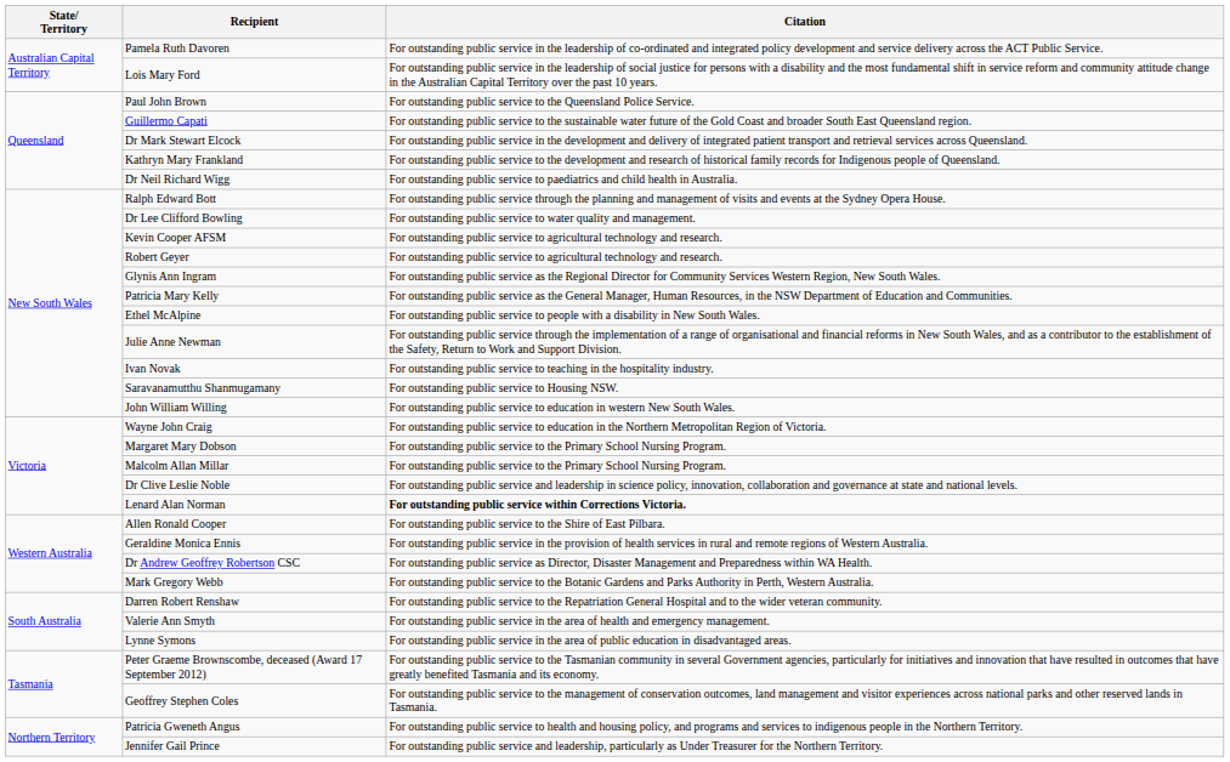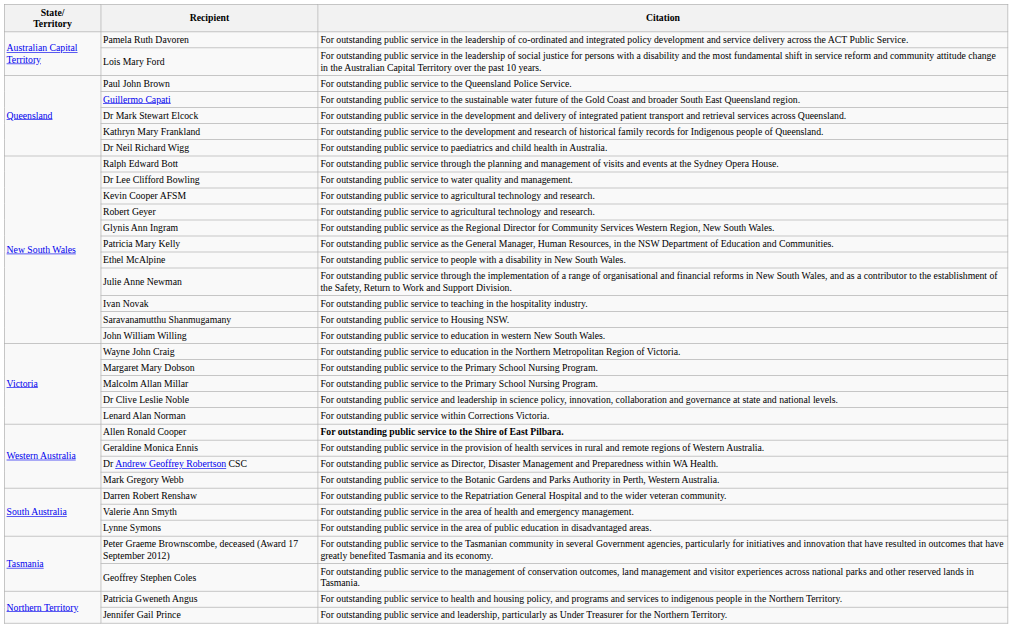Lenard Alan Norman | Citation: bold -> normal
Allen Ronald Cooper | Citation: normal -> bold
